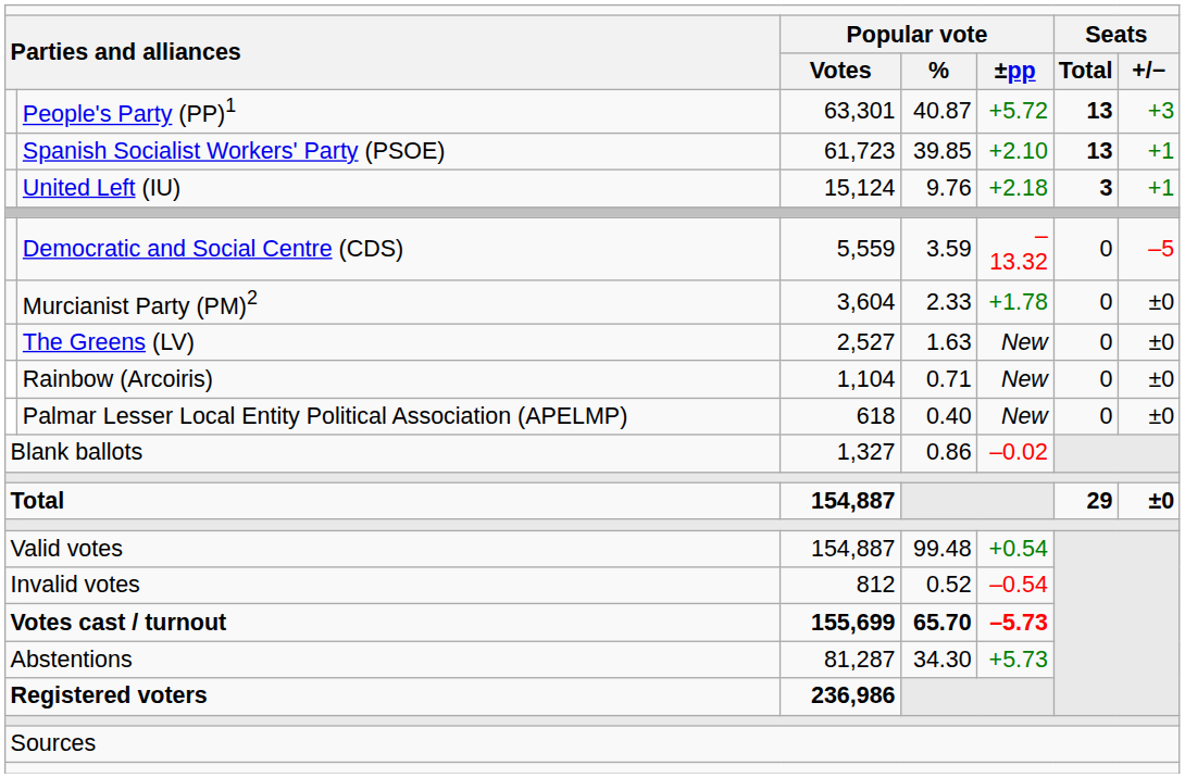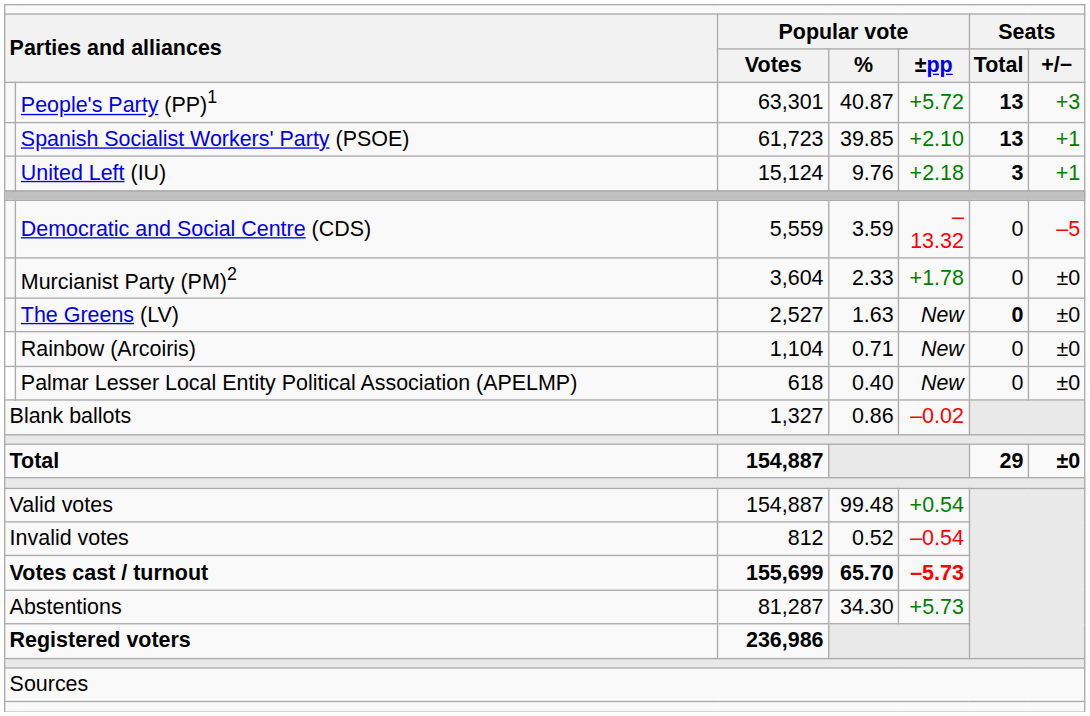The Greens (LV) | column 6: normal -> bold
